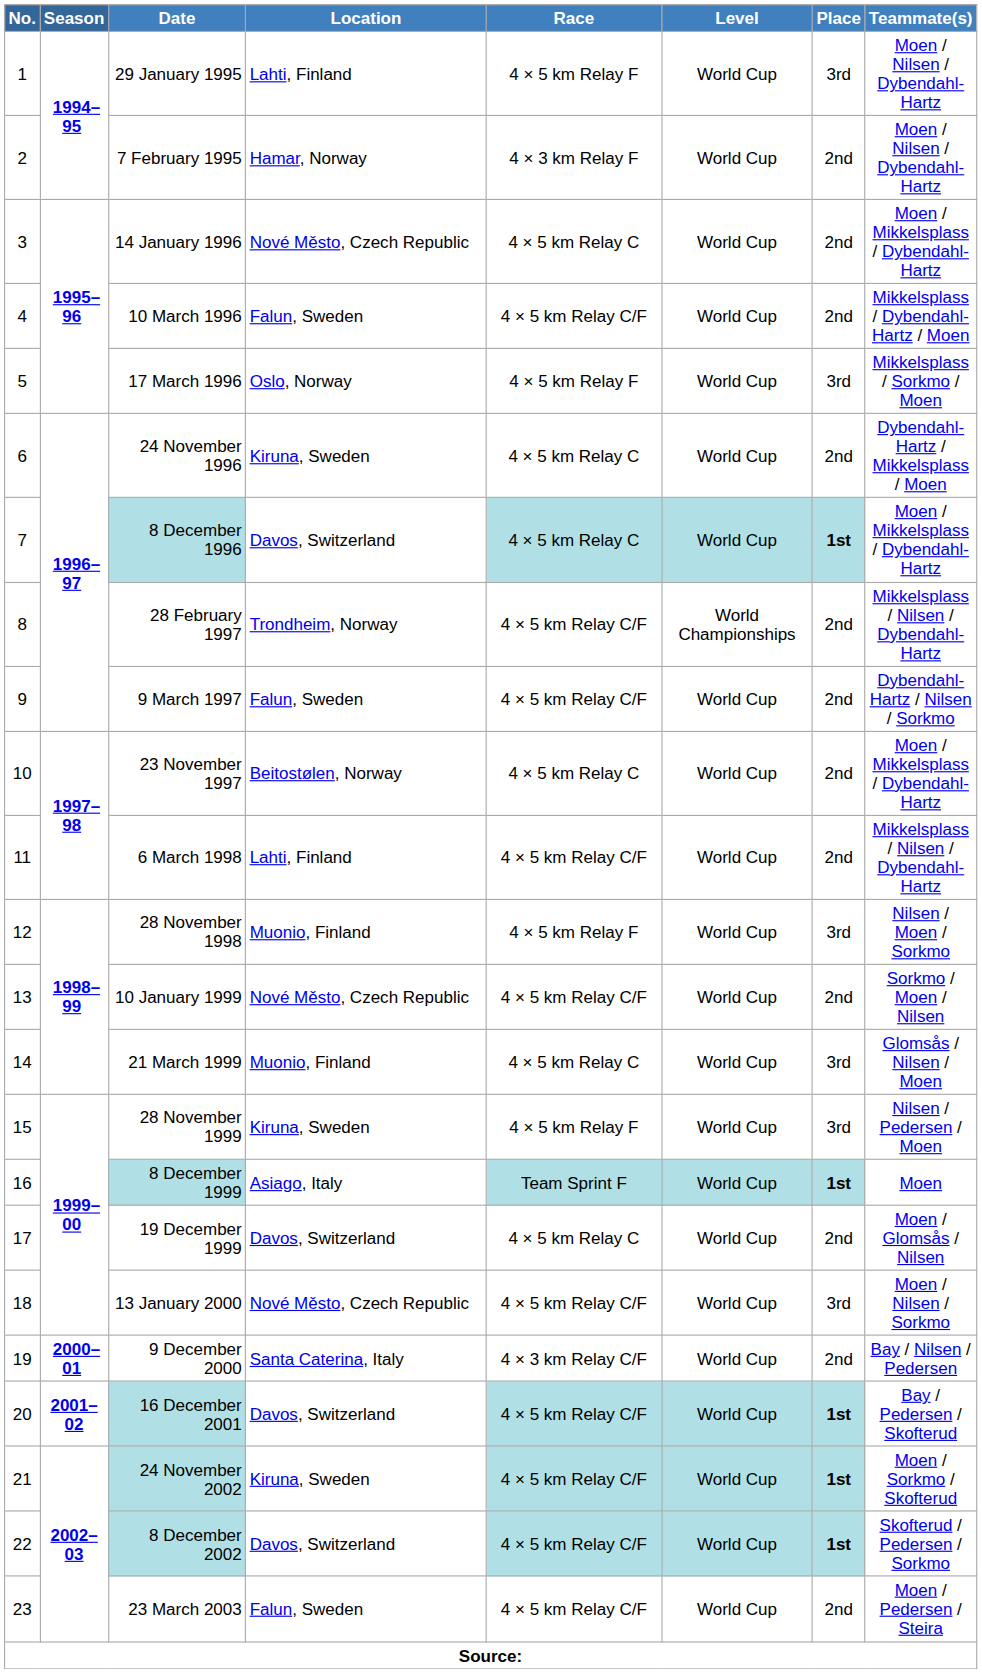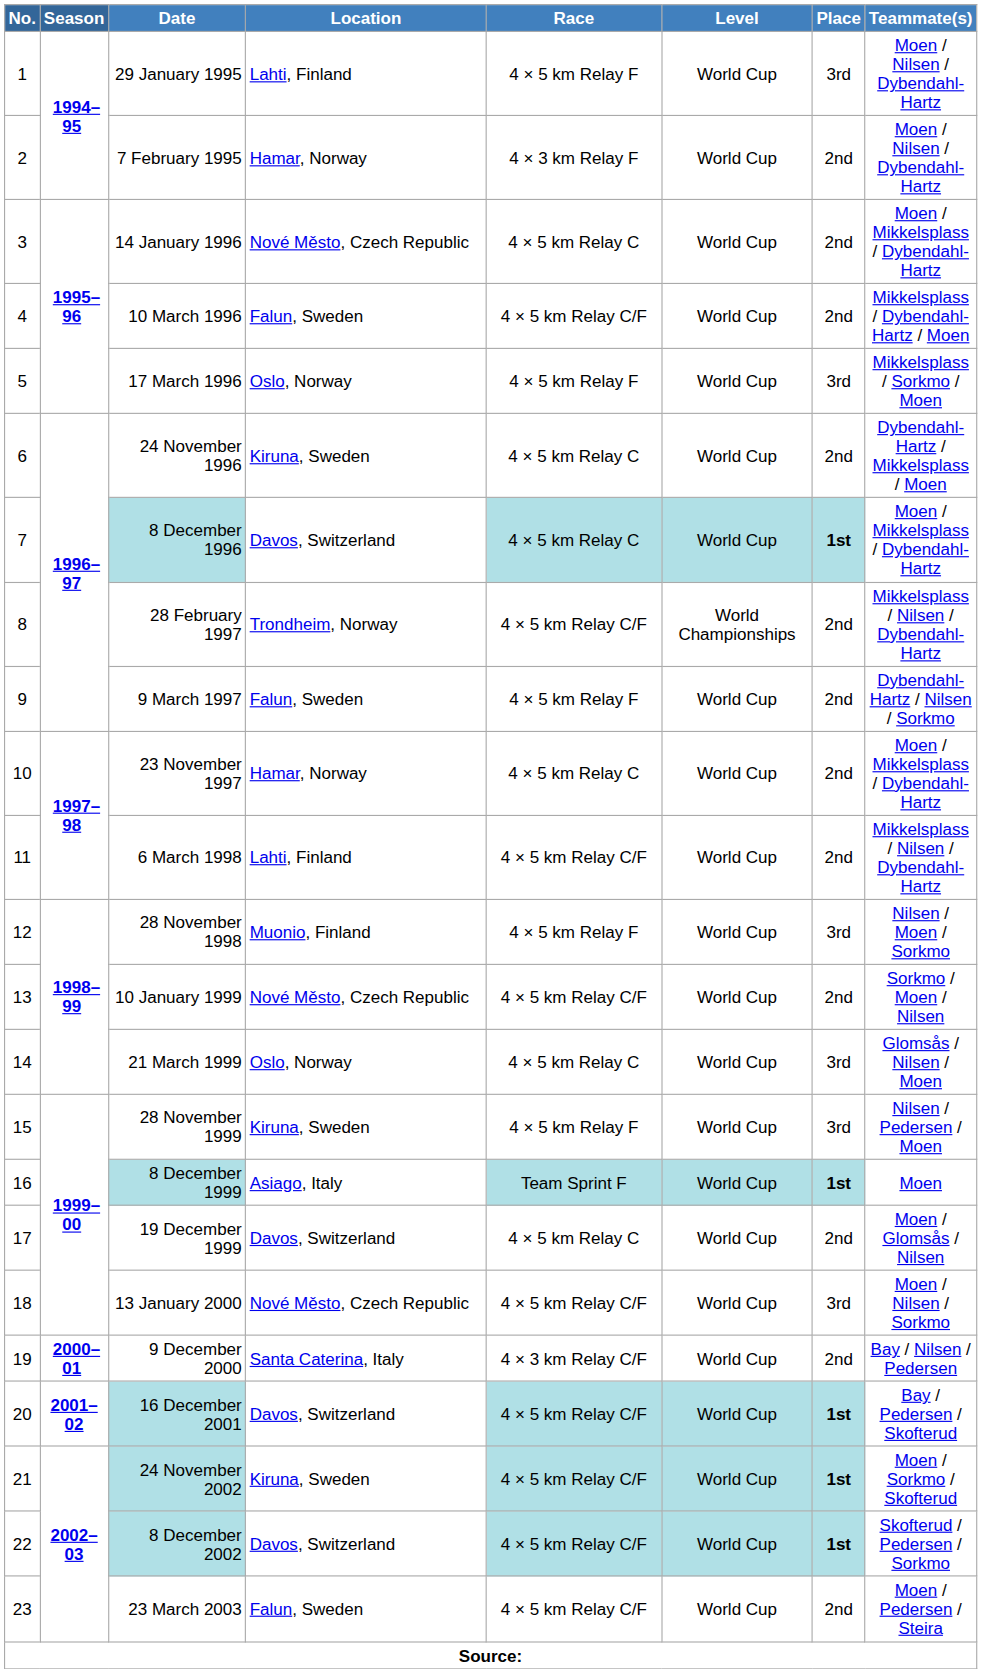9 March 1997 | Race: 4 × 5 km Relay C/F -> 4 × 5 km Relay F
23 November 1997 | Location: Beitostølen, Norway -> Hamar, Norway
21 March 1999 | Location: Muonio, Finland -> Oslo, Norway
